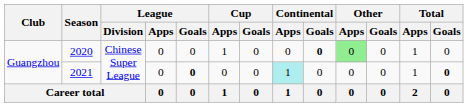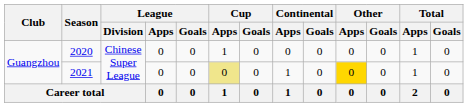2020 | Continental / Goals: bold -> normal
2020 | Other / Apps: lightgreen background -> no background
2021 | League / Goals: bold -> normal
2021 | Cup / Apps: no background -> khaki background
2021 | Continental / Apps: paleturquoise background -> no background
2021 | Other / Apps: no background -> gold background
2021 | Total / Goals: bold -> normal
